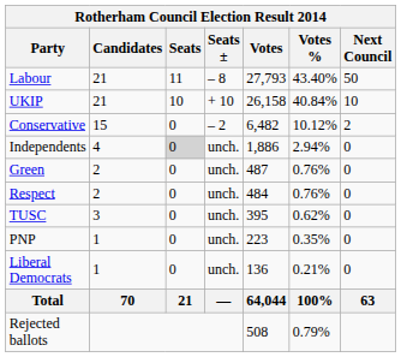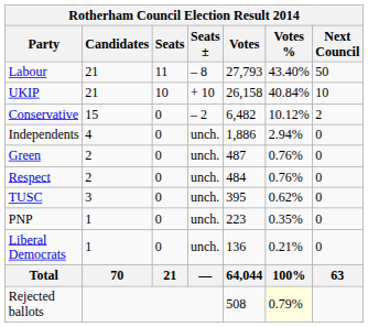Independents | Seats: lightgrey background -> no background
Rejected ballots | Votes %: no background -> lightyellow background
